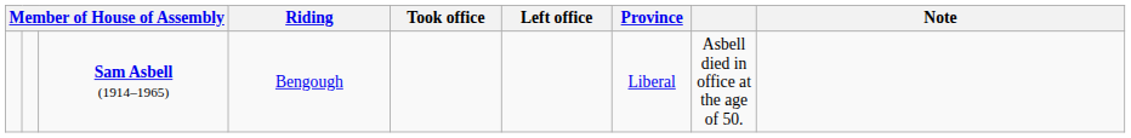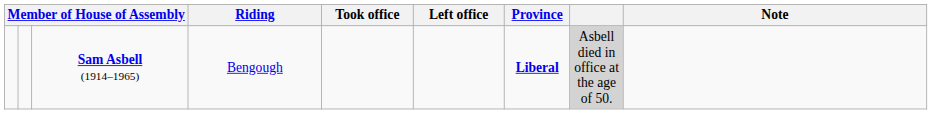Sam Asbell (1914–1965) | Province: normal -> bold
Sam Asbell (1914–1965) | column 8: no background -> lightgrey background
